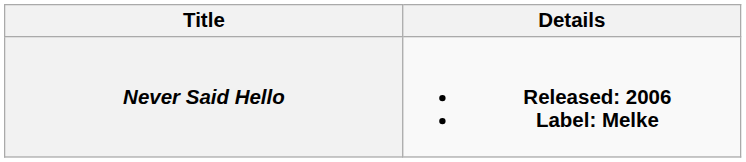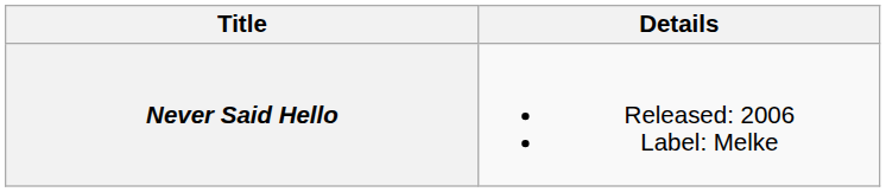Never Said Hello | Details: bold -> normal
